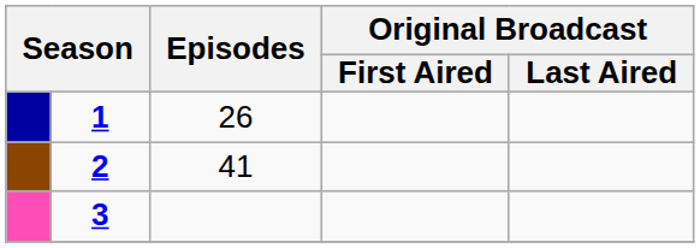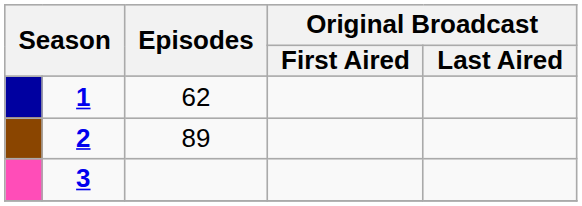1 | Episodes: 26 -> 62
2 | Episodes: 41 -> 89
